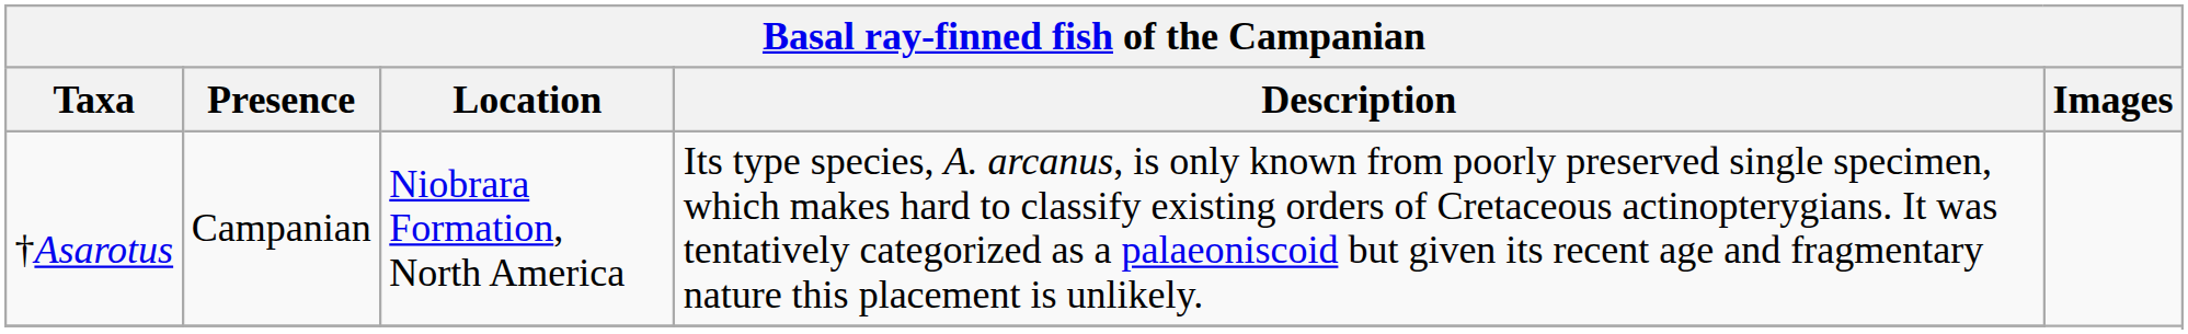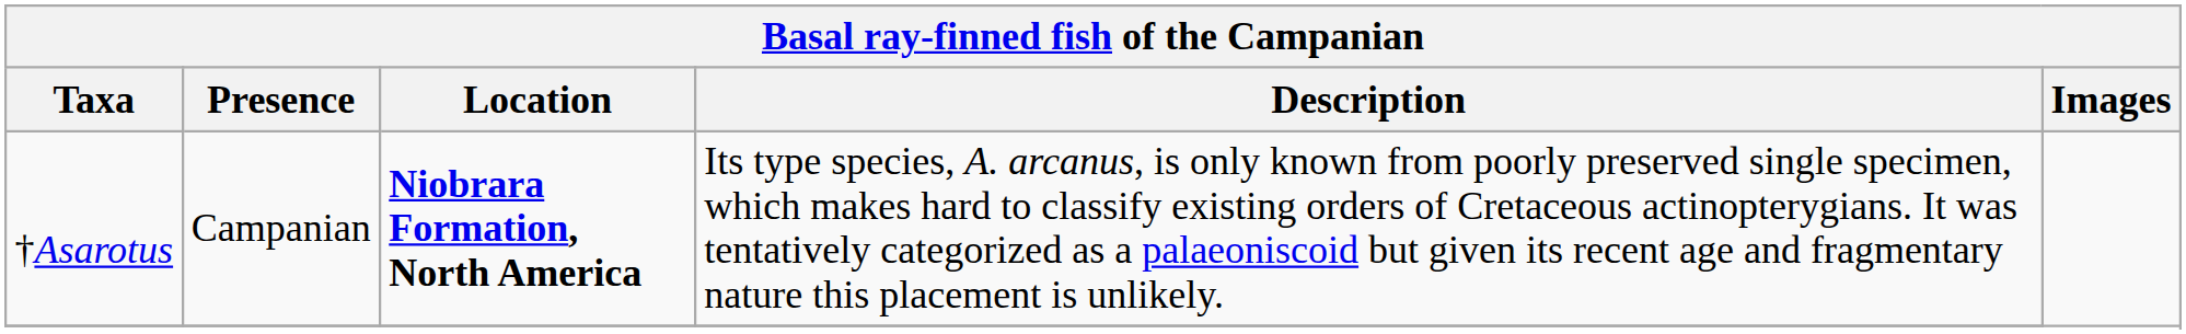†Asarotus | Location: normal -> bold
